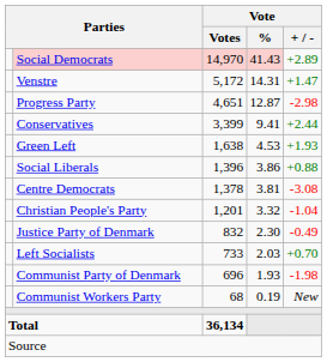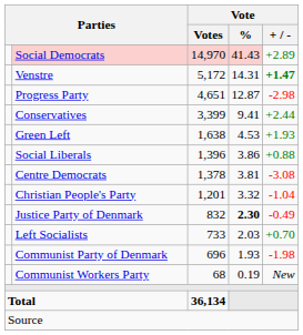Venstre | Vote / + / -: normal -> bold
Justice Party of Denmark | Vote / %: normal -> bold
